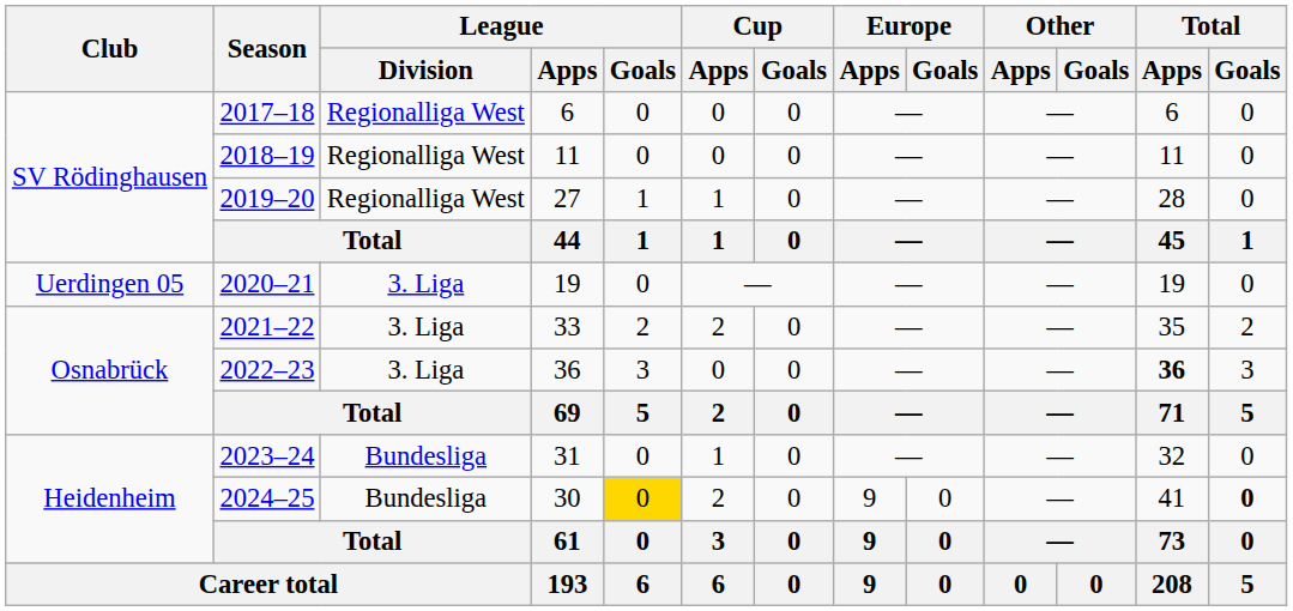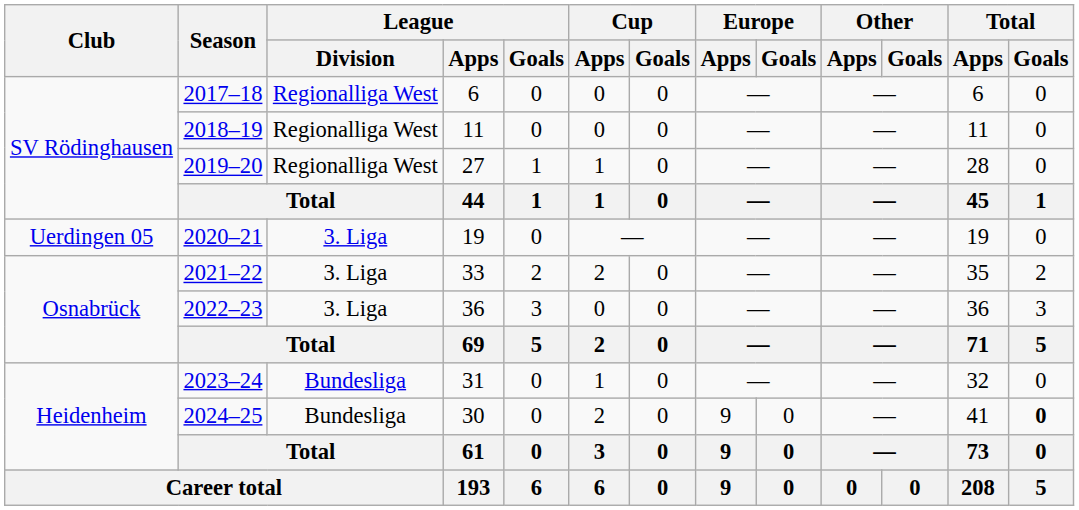2022–23 | Total / Apps: bold -> normal
2024–25 | League / Goals: gold background -> no background
